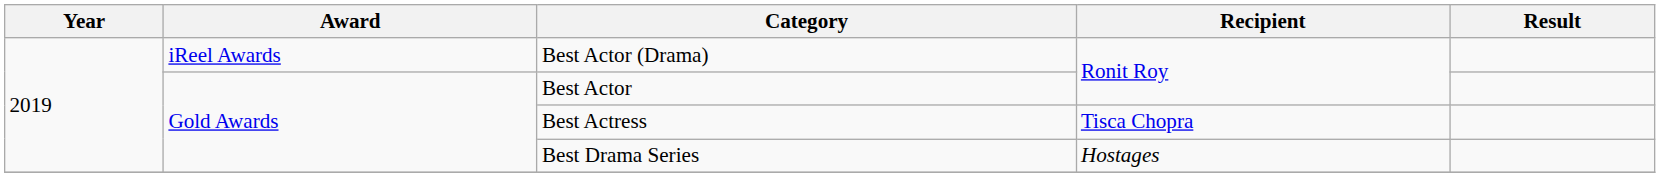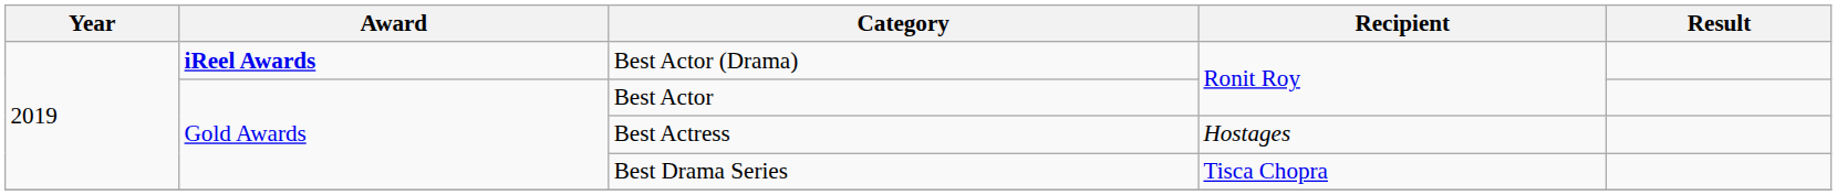Best Actor (Drama) | Award: normal -> bold
Best Actress | Recipient: Tisca Chopra -> Hostages
Best Drama Series | Recipient: Hostages -> Tisca Chopra
